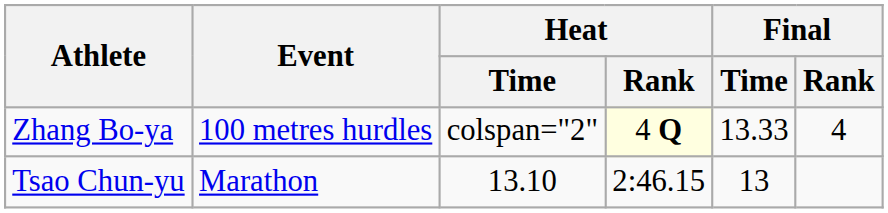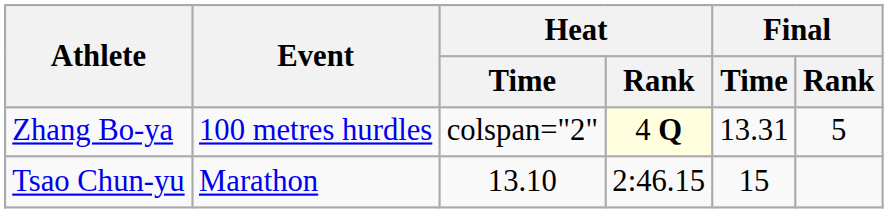Zhang Bo-ya | Final / Time: 13.33 -> 13.31
Zhang Bo-ya | Final / Rank: 4 -> 5
Tsao Chun-yu | Final / Time: 13 -> 15
